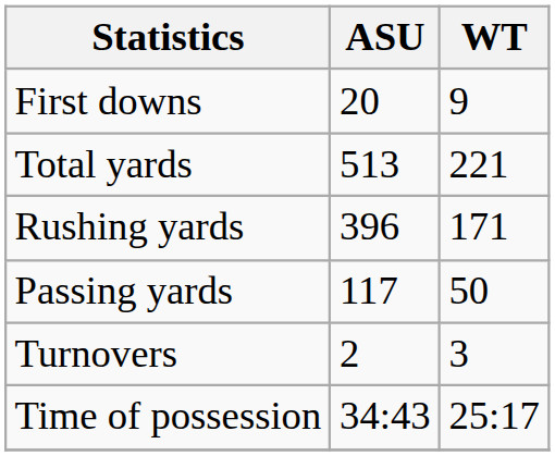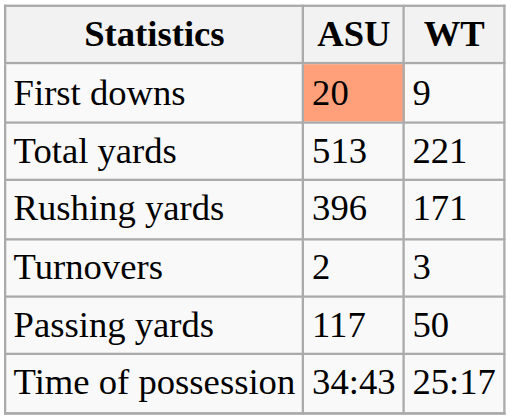First downs | ASU: no background -> lightsalmon background
rows swapped: Passing yards <-> Turnovers
